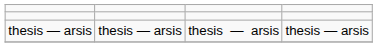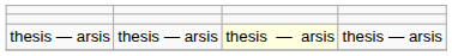row 3 | column 3: no background -> lightyellow background
